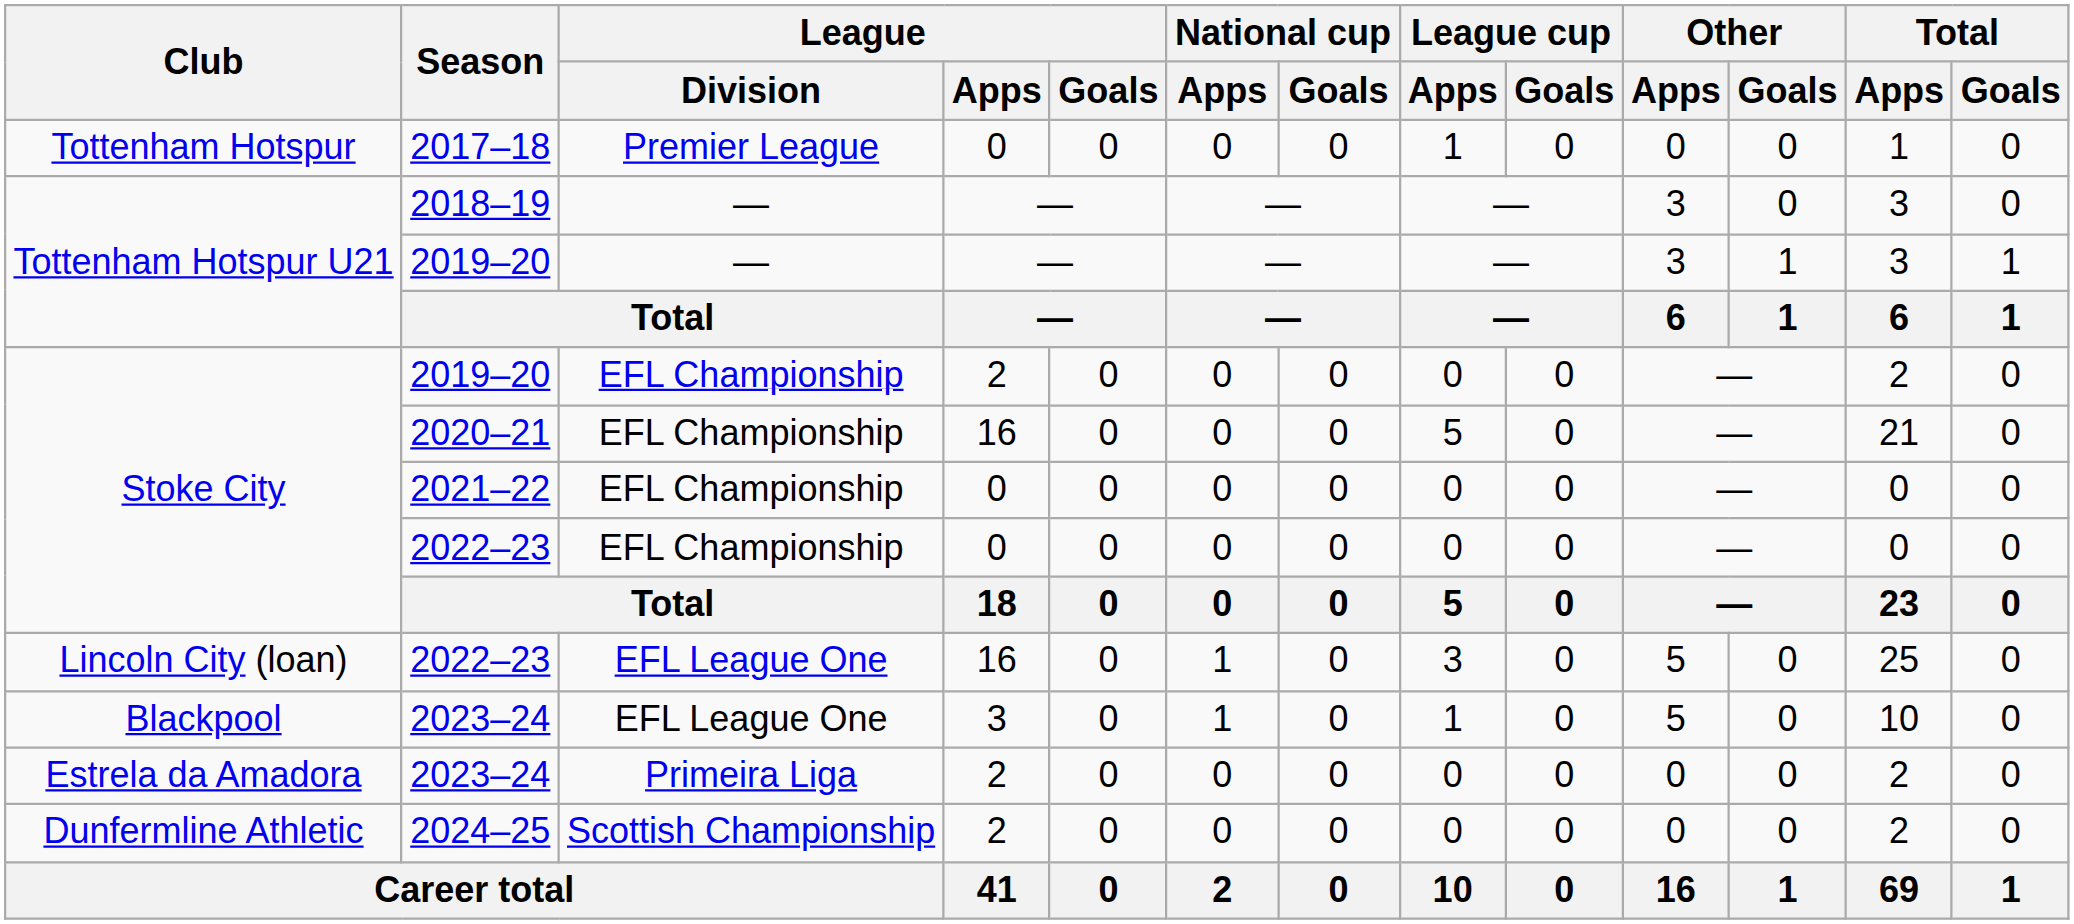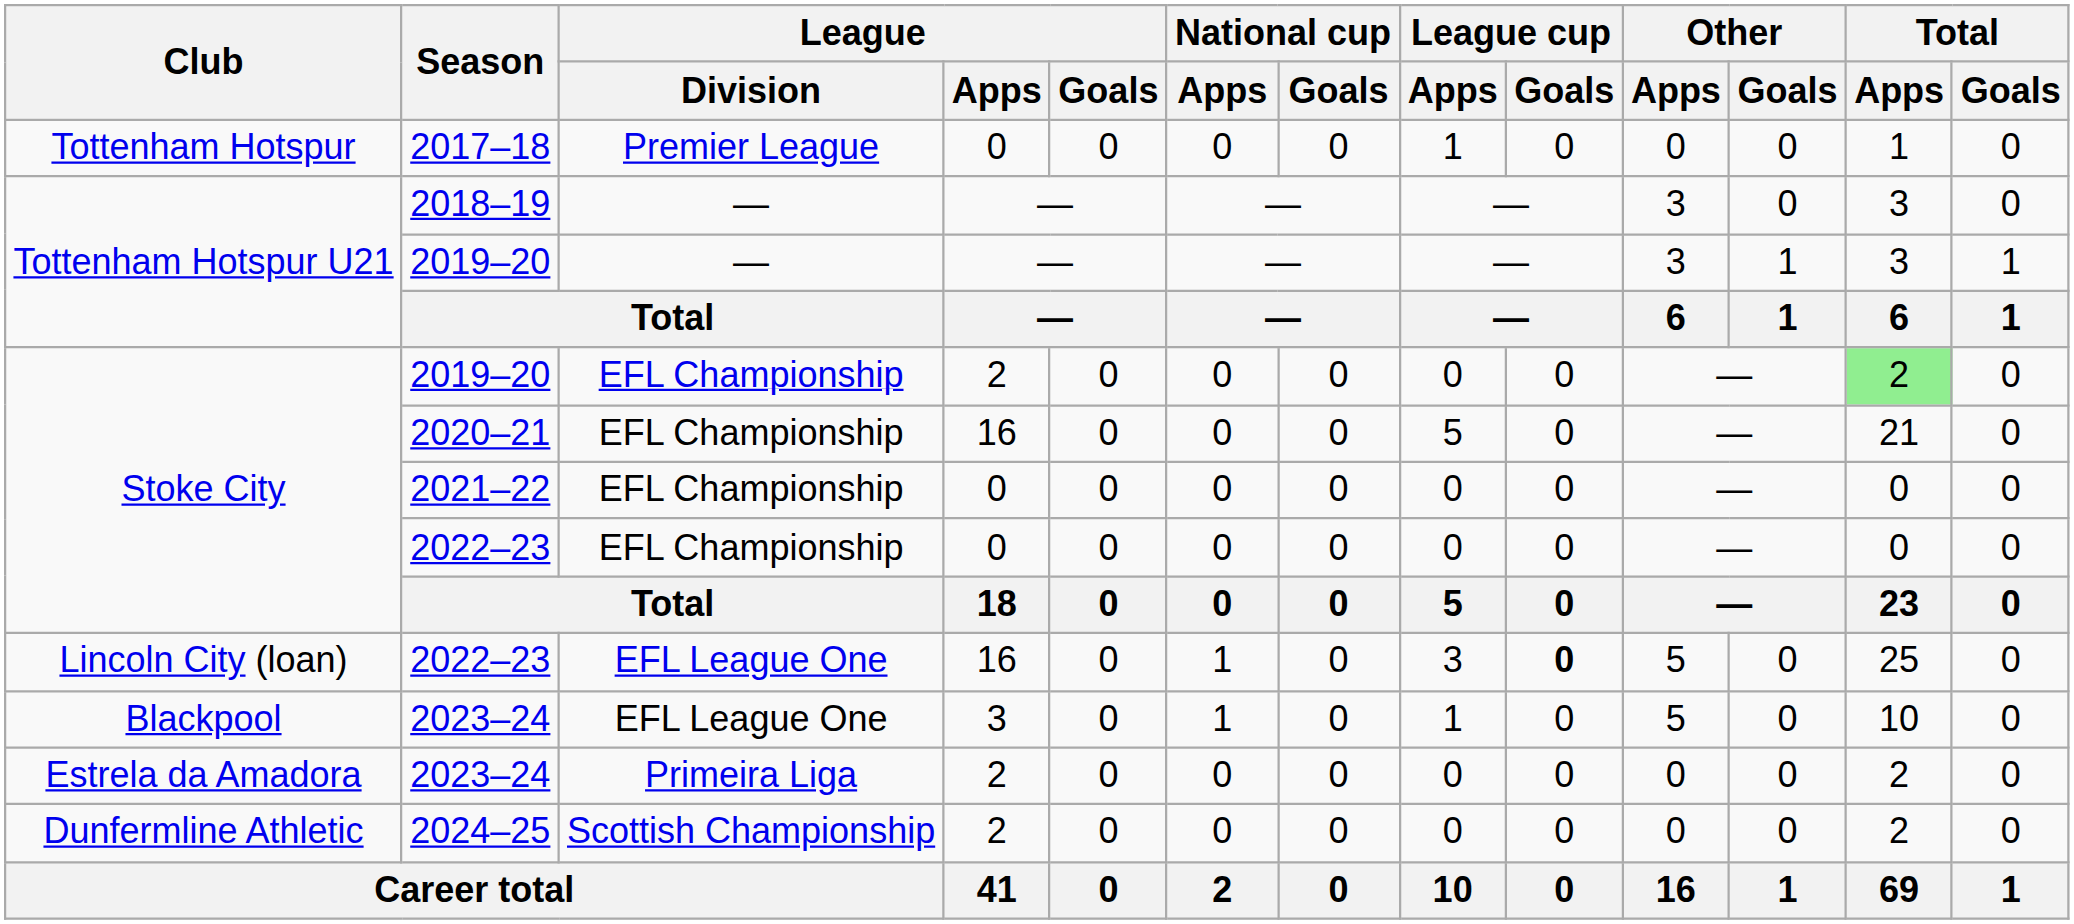Stoke City / 2019–20 | Total / Apps: no background -> lightgreen background
Lincoln City (loan) / 2022–23 | League cup / Goals: normal -> bold
